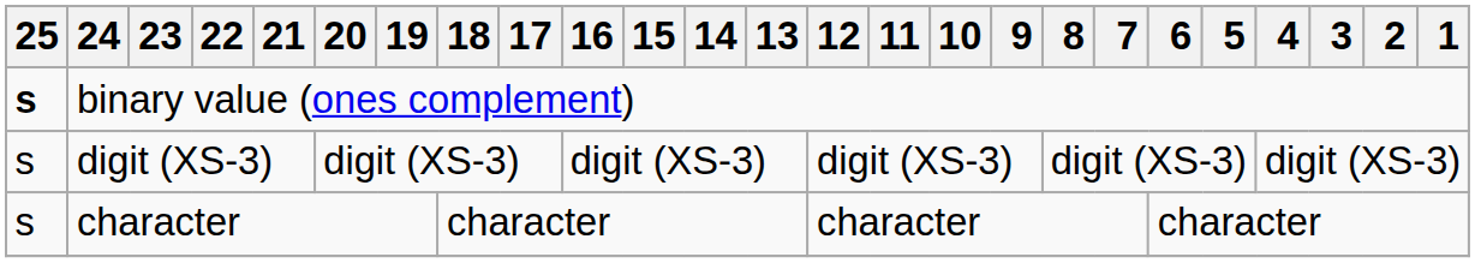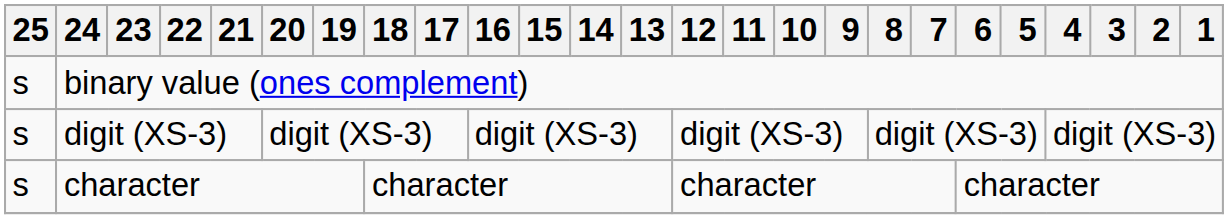binary value (ones complement) | 25: bold -> normal
